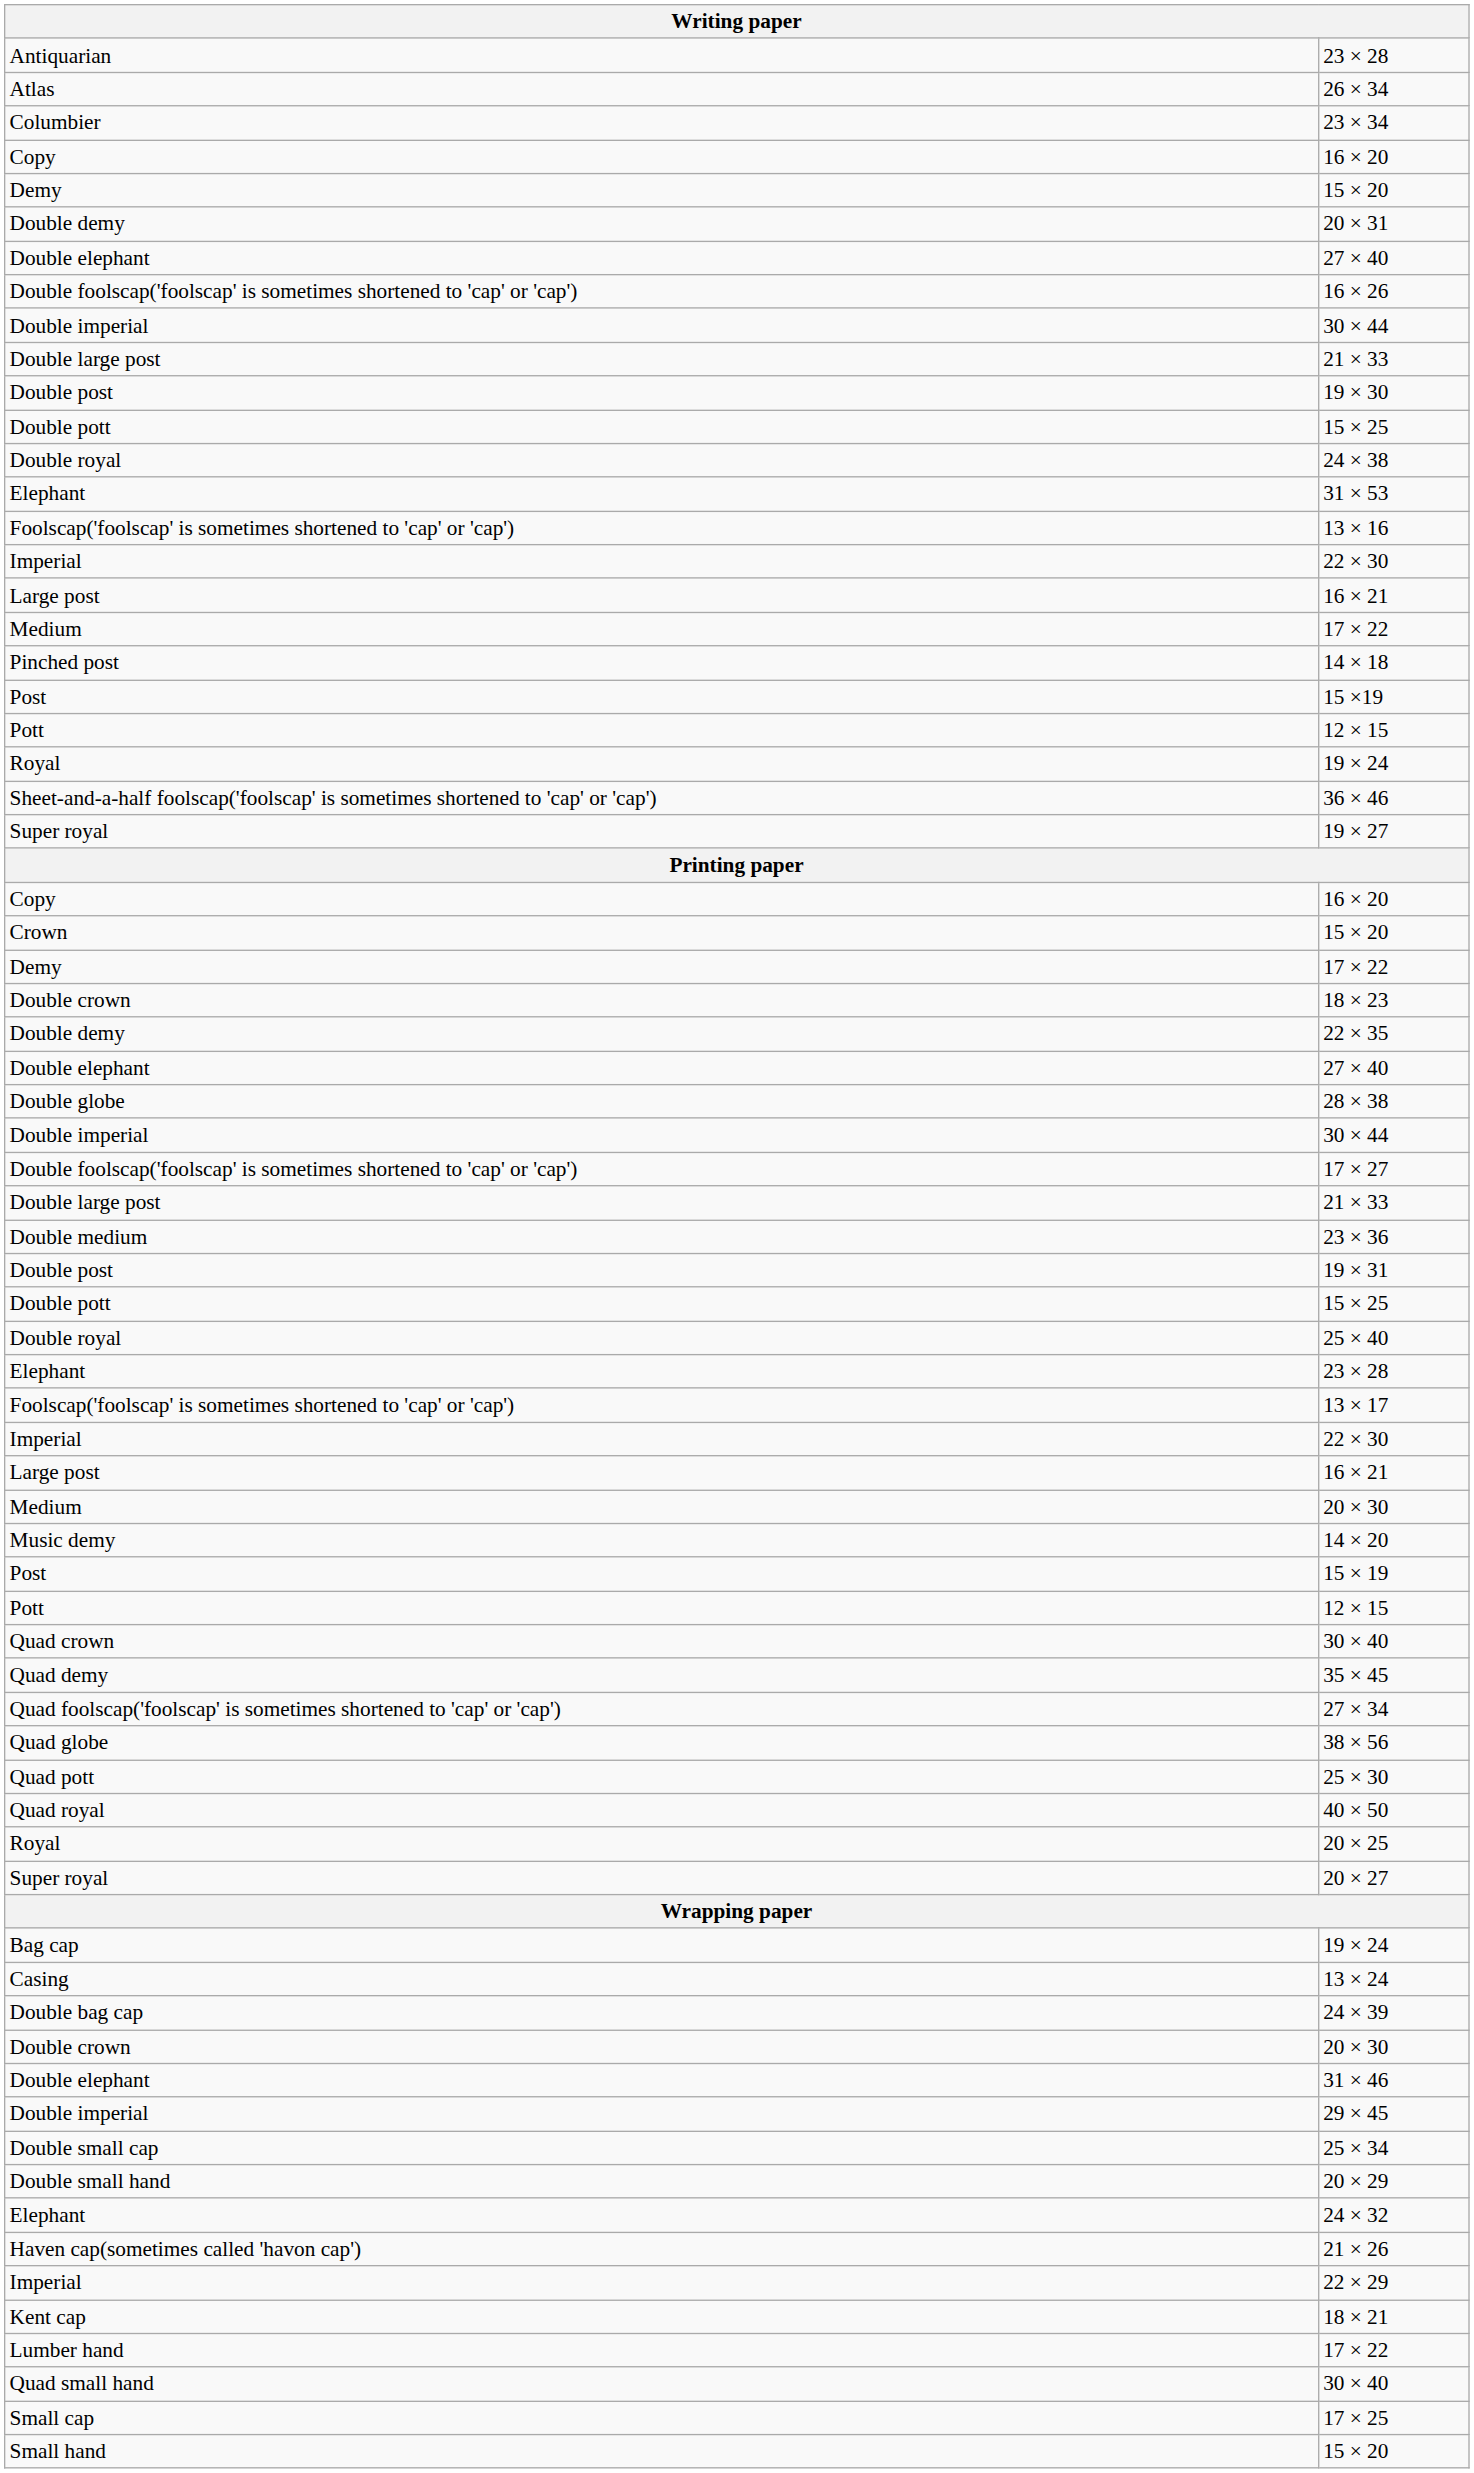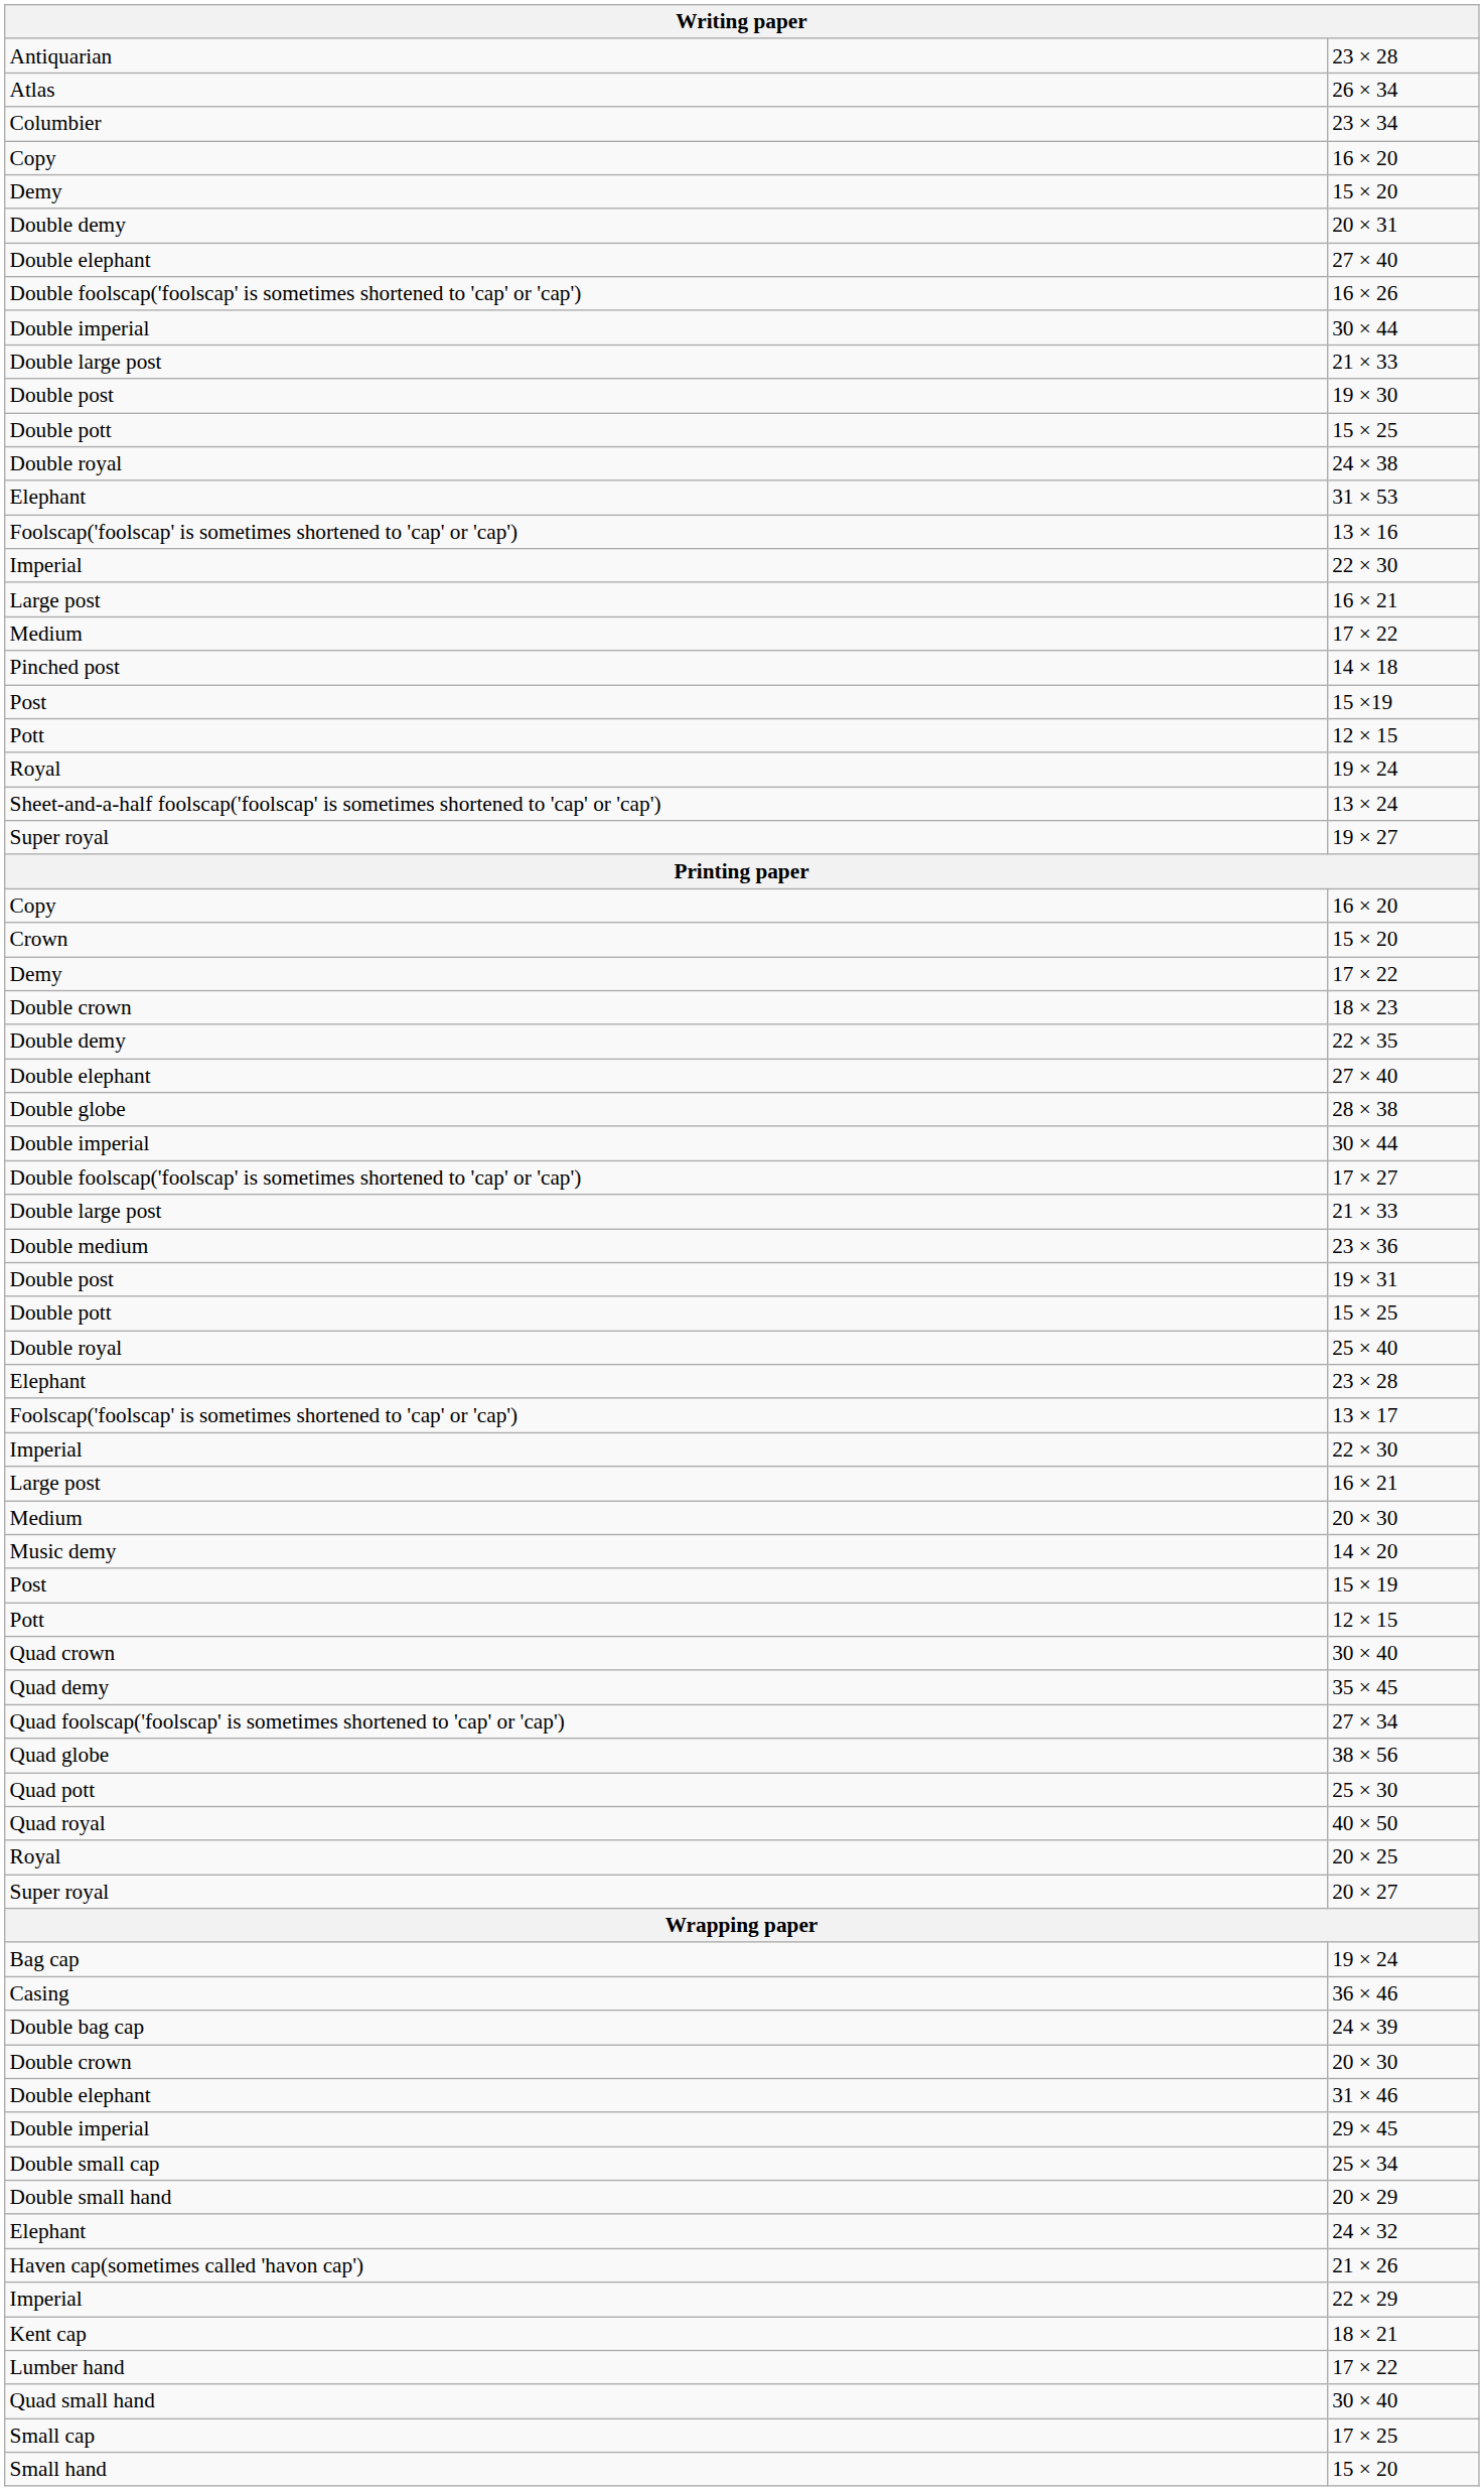row 24 | column 2: 36 × 46 -> 13 × 24
row 59 | column 2: 13 × 24 -> 36 × 46
